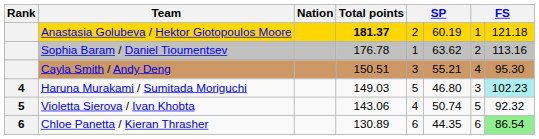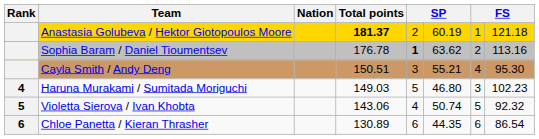Sophia Baram / Daniel Tioumentsev | column 5: normal -> bold
Haruna Murakami / Sumitada Moriguchi | column 8: paleturquoise background -> no background
Chloe Panetta / Kieran Thrasher | column 8: lightgreen background -> no background
